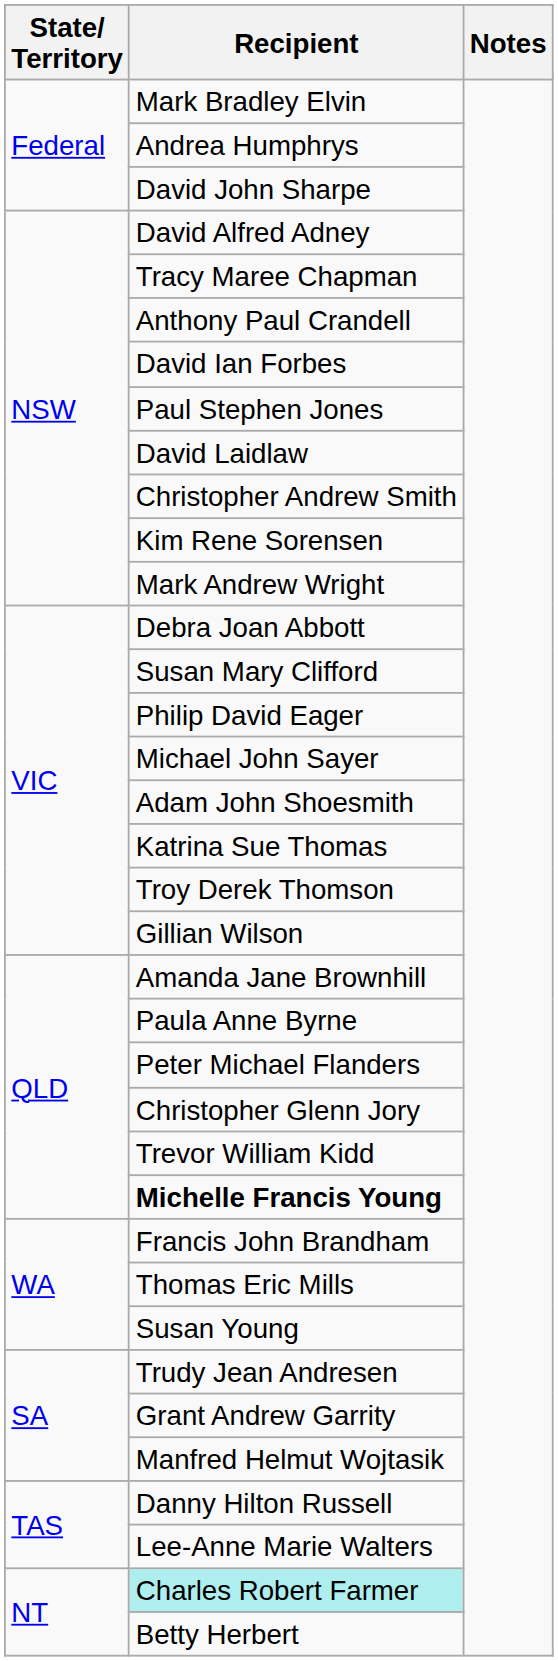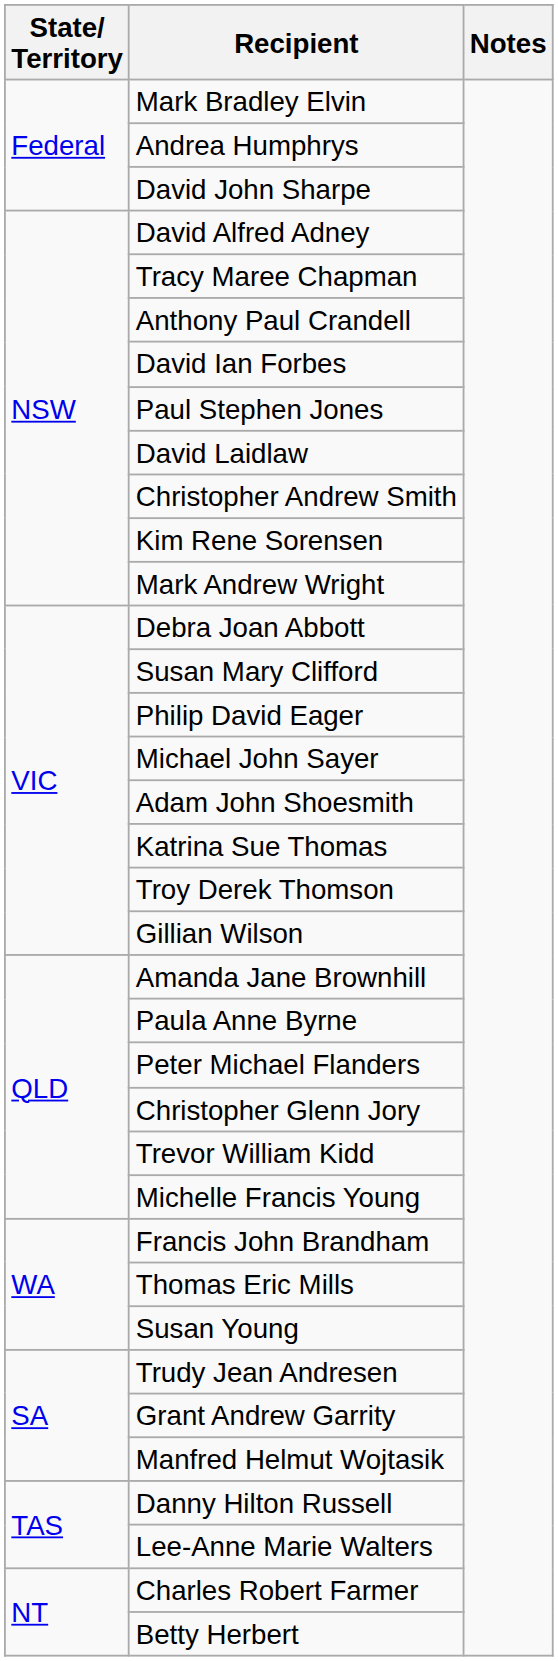Michelle Francis Young | Recipient: bold -> normal
Charles Robert Farmer | Recipient: paleturquoise background -> no background
